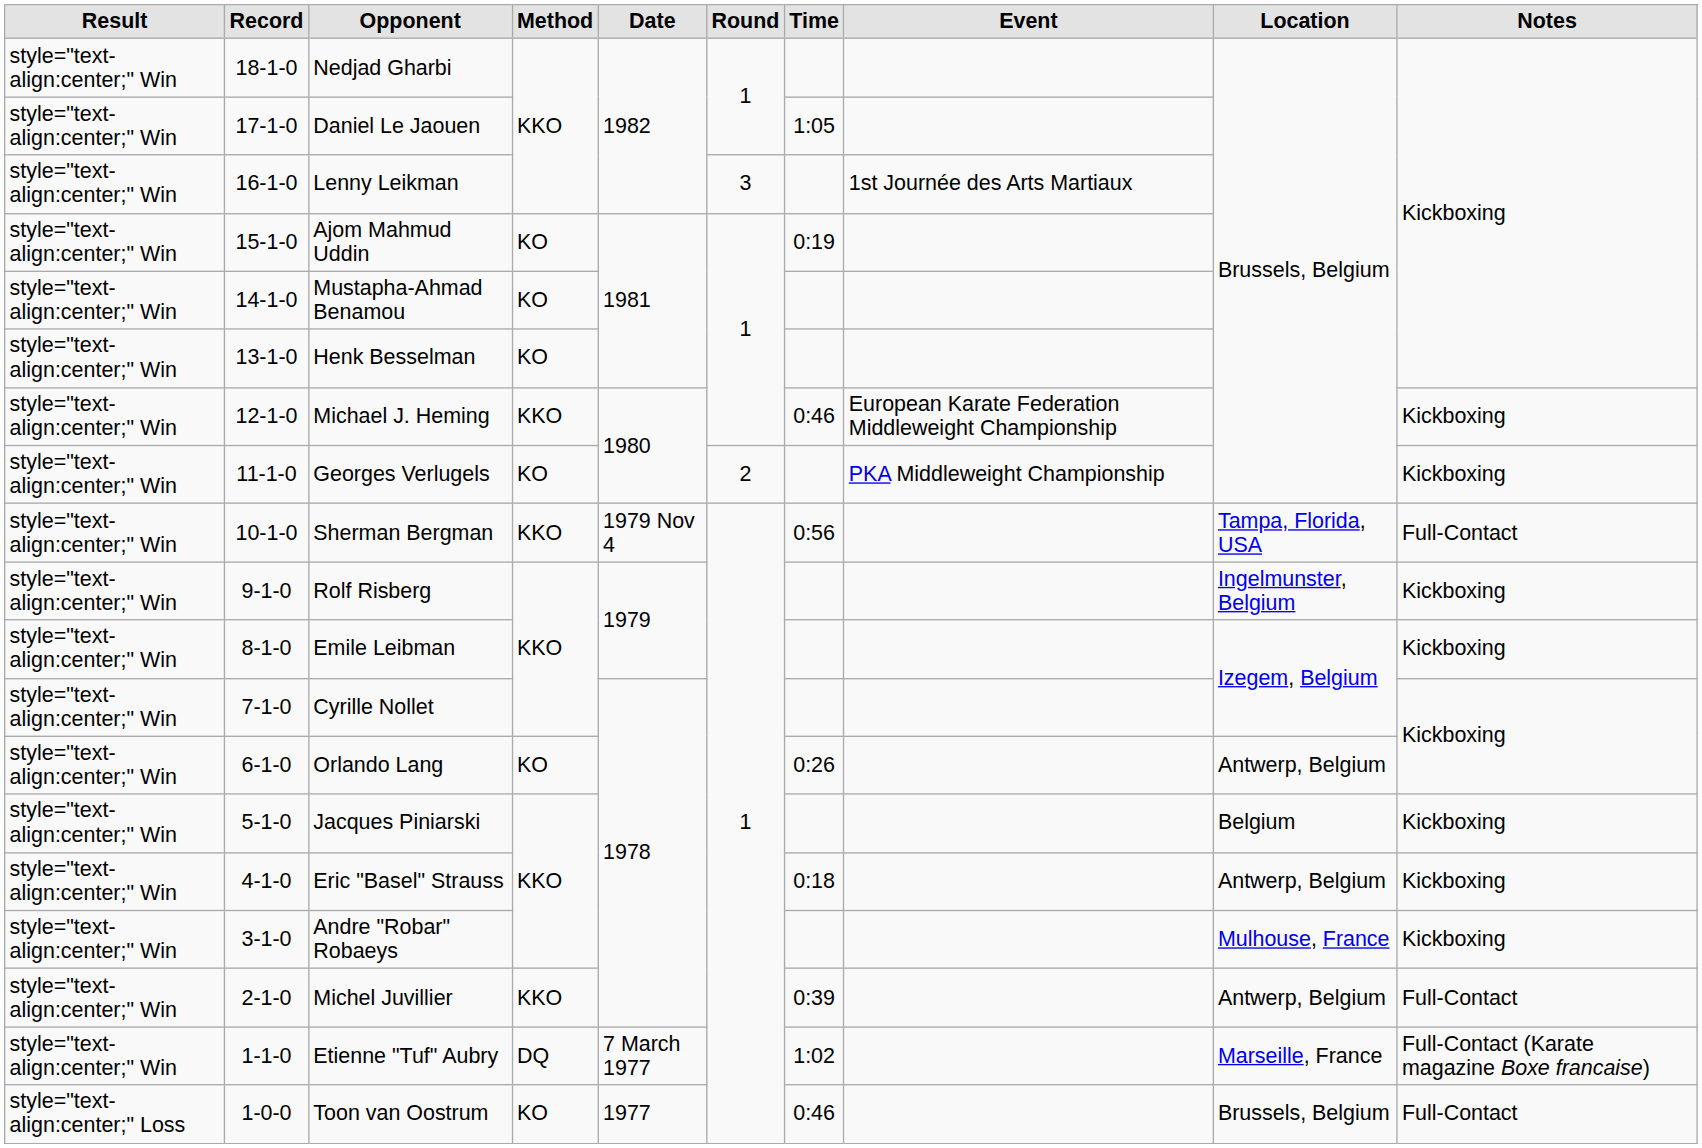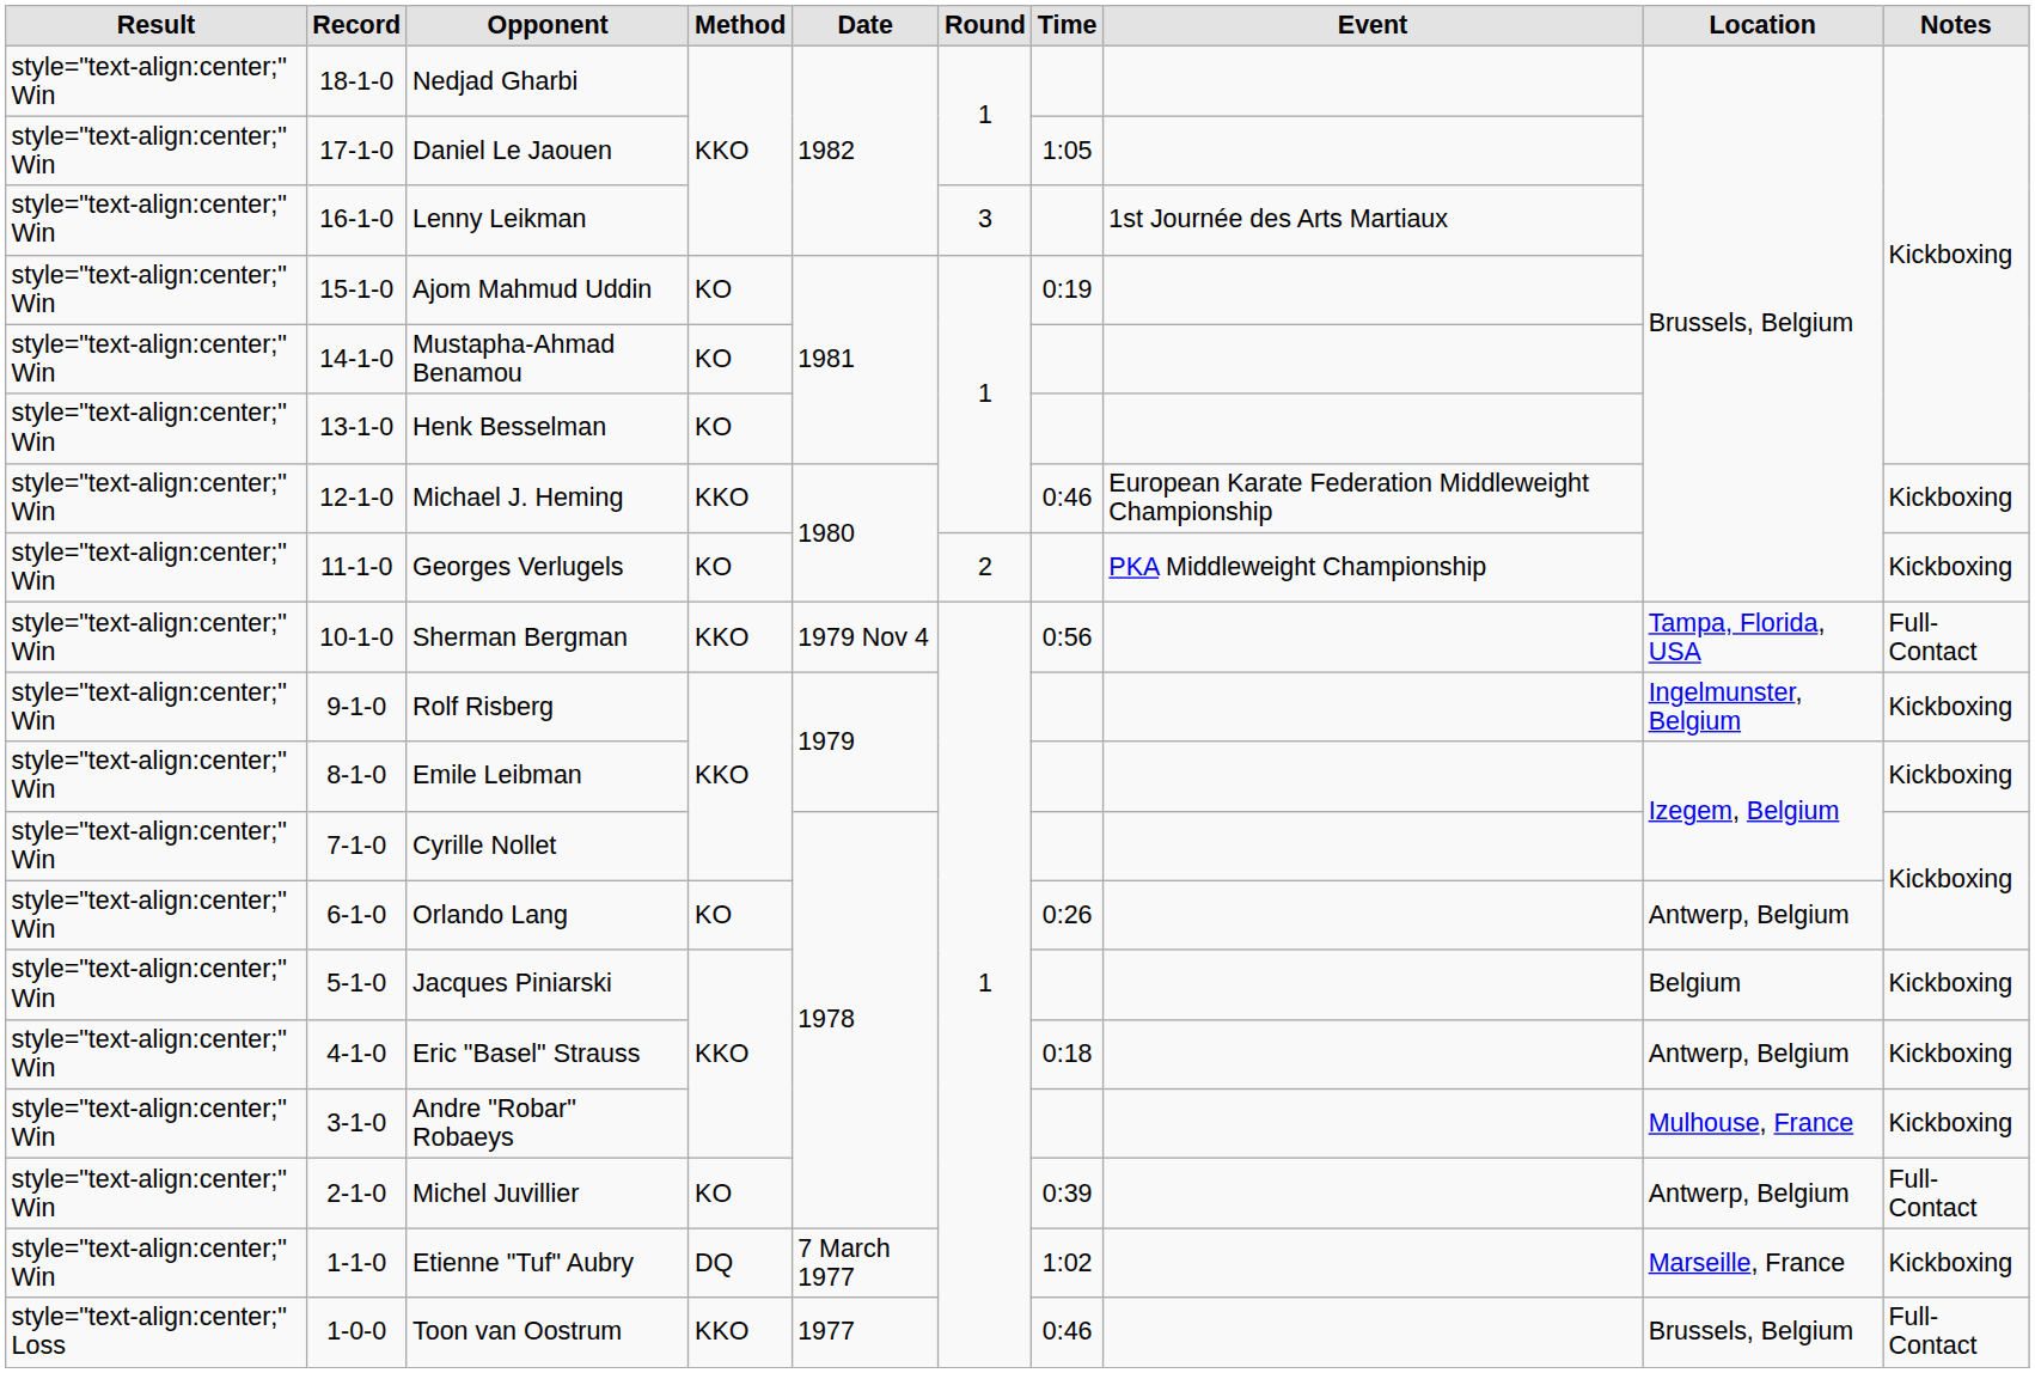Michel Juvillier | Method: KKO -> KO
Etienne "Tuf" Aubry | Notes: Full-Contact (Karate magazine Boxe francaise) -> Kickboxing
Toon van Oostrum | Method: KO -> KKO
